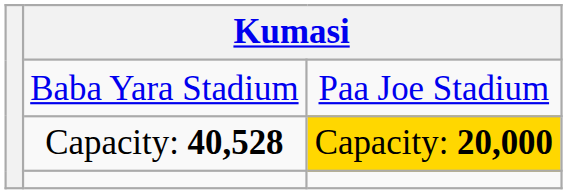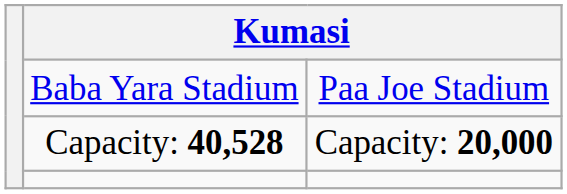Capacity: 40,528 | column 3: gold background -> no background
